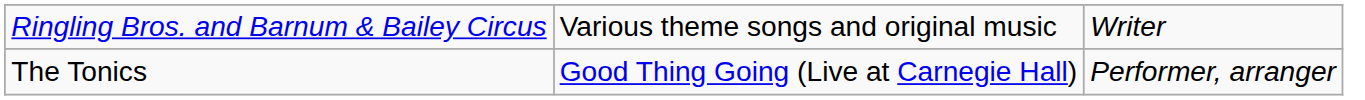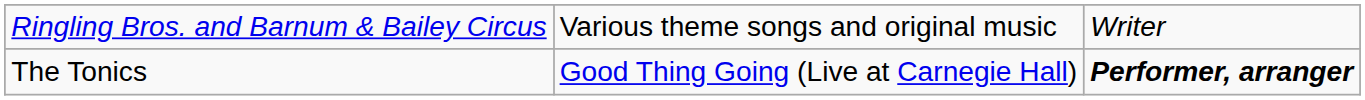The Tonics | column 3: normal -> bold
